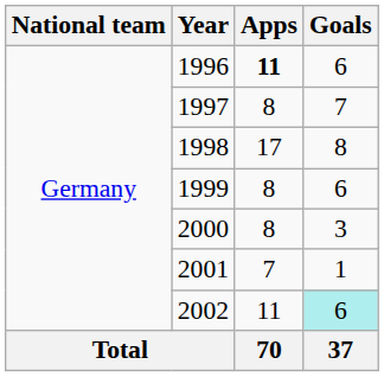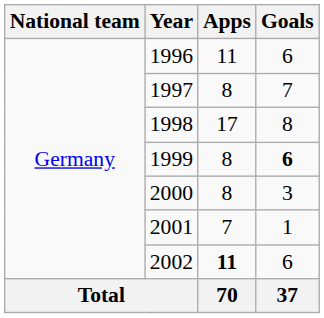1996 | Apps: bold -> normal
1999 | Goals: normal -> bold
2002 | Apps: normal -> bold
2002 | Goals: paleturquoise background -> no background
